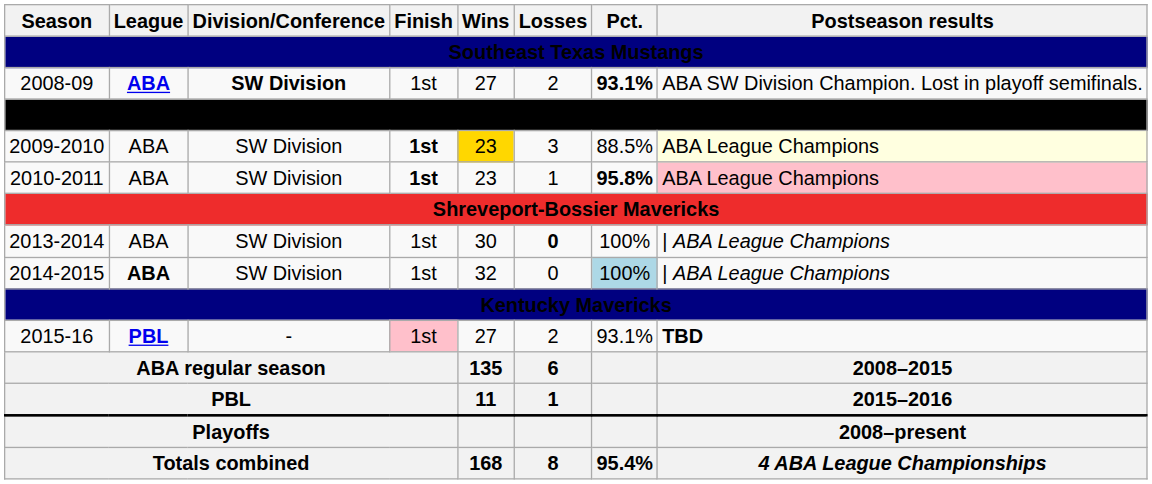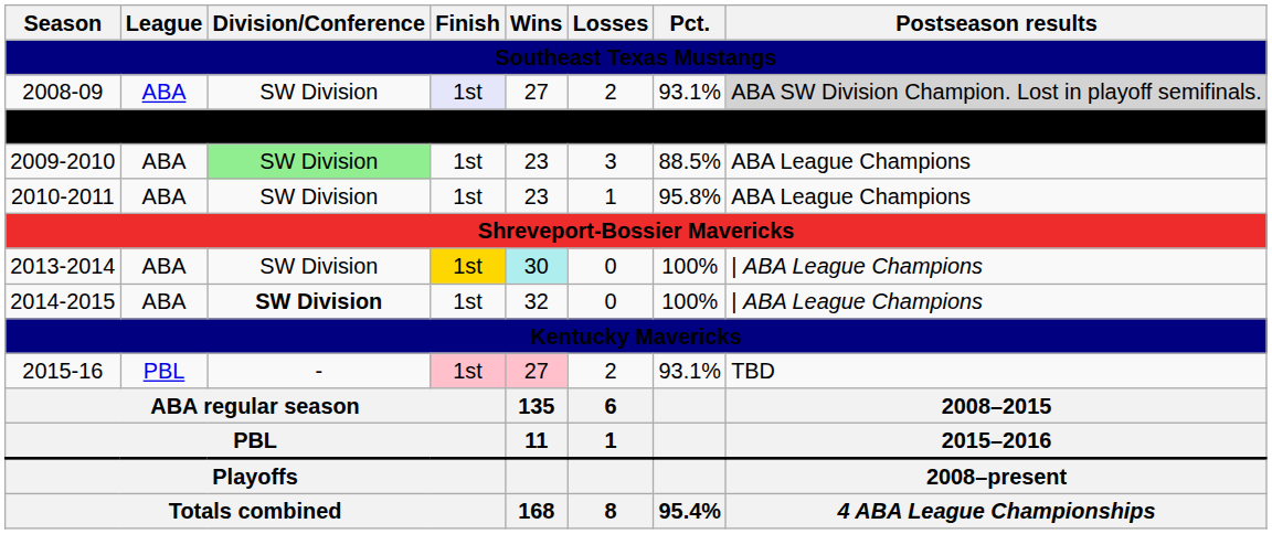2008-09 | League: bold -> normal
2008-09 | Division/Conference: bold -> normal
2008-09 | Finish: no background -> lavender background
2008-09 | Pct.: bold -> normal
2008-09 | Postseason results: no background -> lightgrey background
2009-2010 | Division/Conference: no background -> lightgreen background
2009-2010 | Finish: bold -> normal
2009-2010 | Wins: gold background -> no background
2009-2010 | Postseason results: lightyellow background -> no background
2010-2011 | Finish: bold -> normal
2010-2011 | Pct.: bold -> normal
2010-2011 | Postseason results: pink background -> no background
2013-2014 | Finish: no background -> gold background
2013-2014 | Wins: no background -> paleturquoise background
2013-2014 | Losses: bold -> normal
2014-2015 | League: bold -> normal
2014-2015 | Division/Conference: normal -> bold
2014-2015 | Pct.: lightblue background -> no background
2015-16 | League: bold -> normal
2015-16 | Wins: no background -> pink background
2015-16 | Postseason results: bold -> normal
